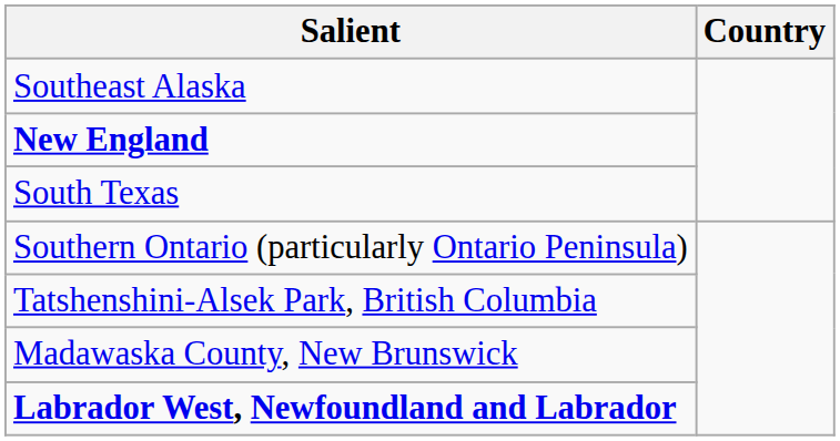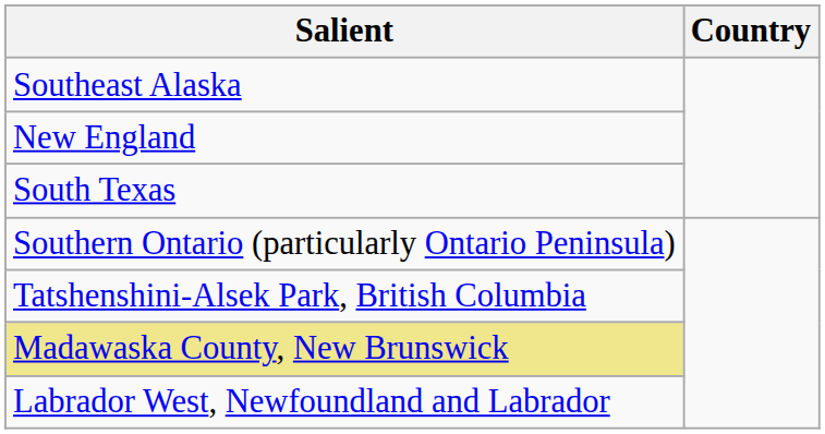New England | Salient: bold -> normal
Madawaska County, New Brunswick | Salient: no background -> khaki background
Labrador West, Newfoundland and Labrador | Salient: bold -> normal
